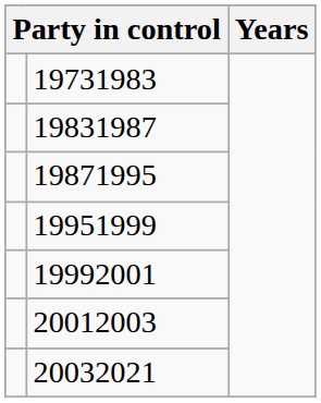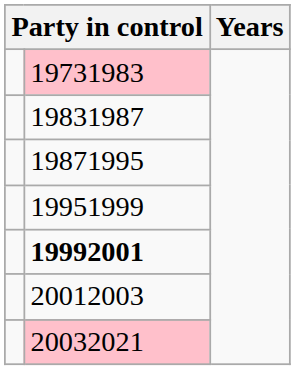19731983 | column 2: no background -> pink background
19992001 | column 2: normal -> bold
20032021 | column 2: no background -> pink background
